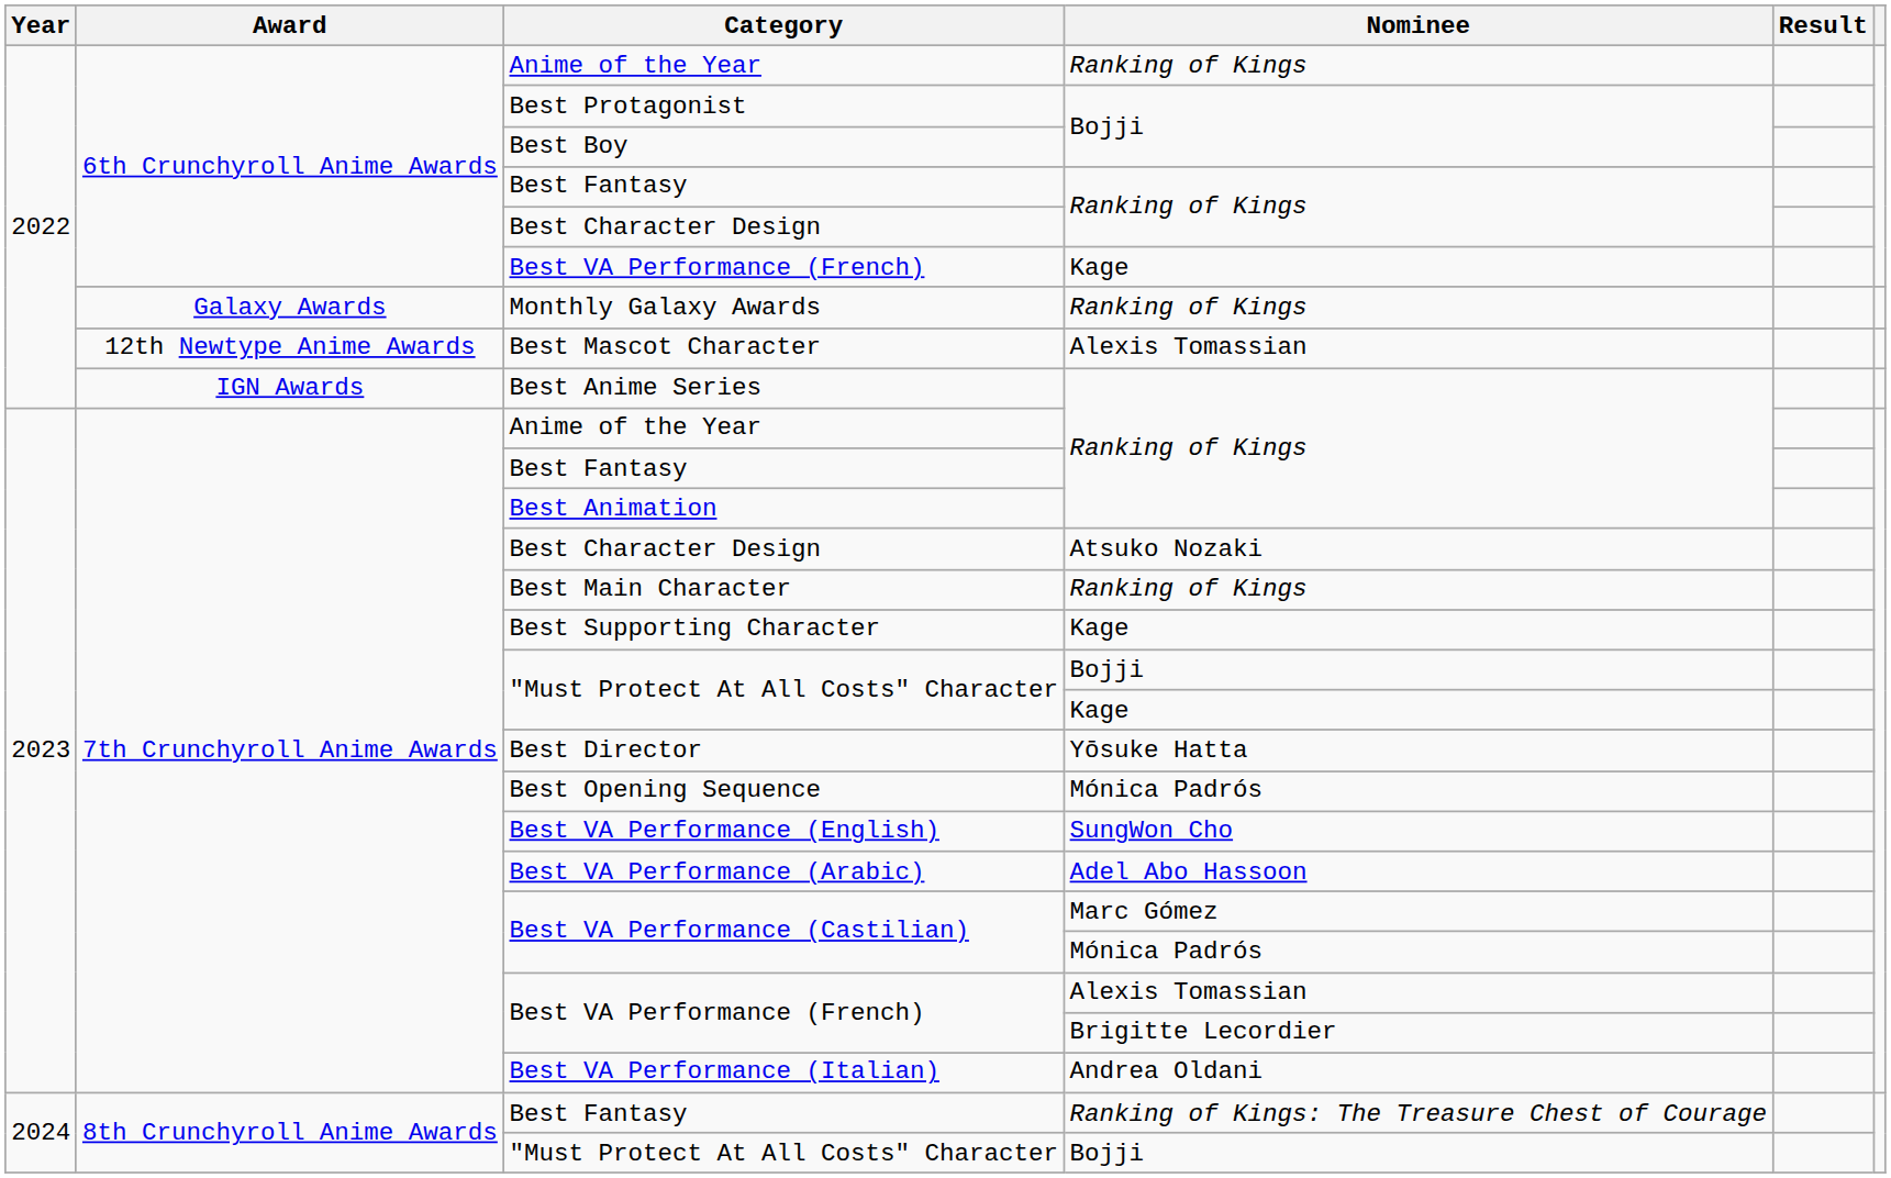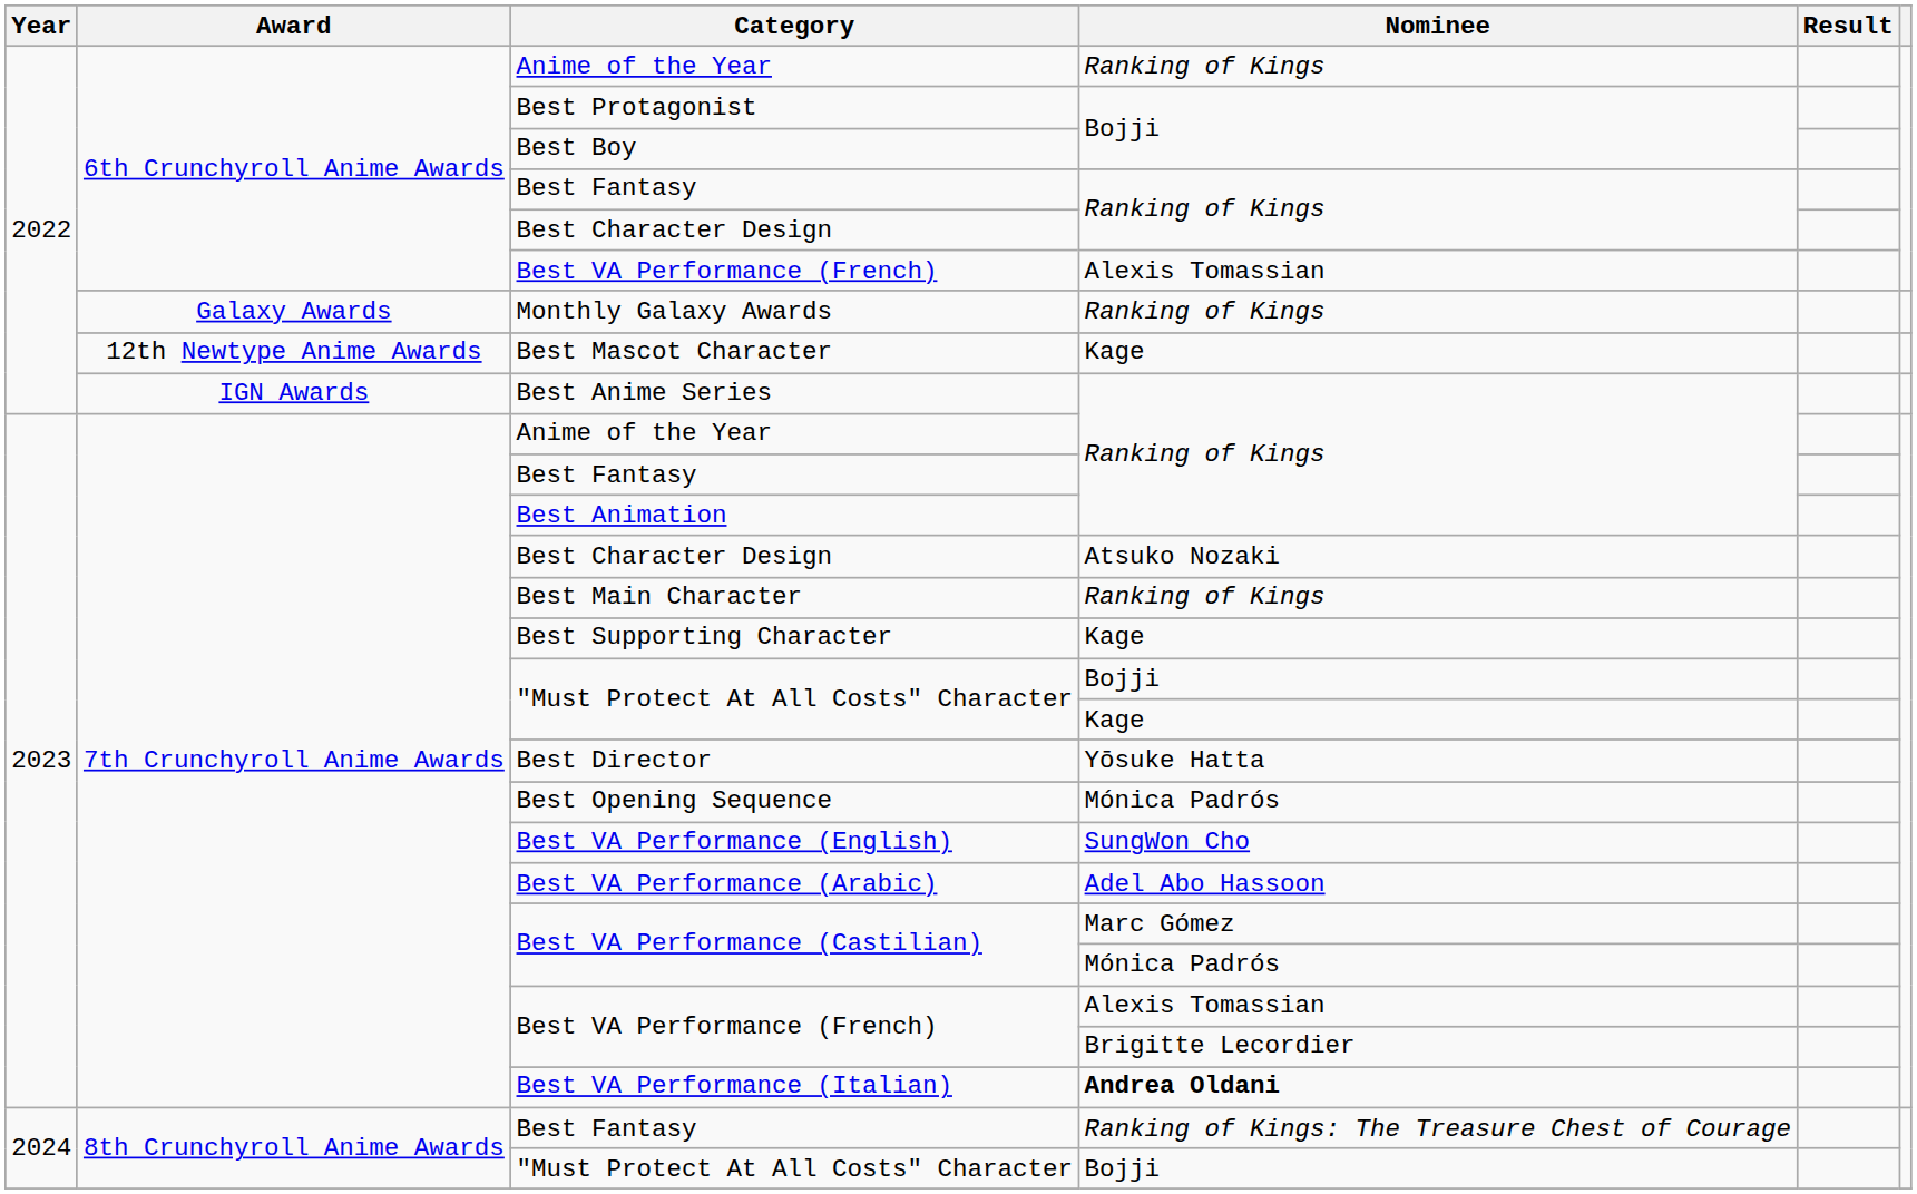6th Crunchyroll Anime Awards / Best VA Performance (French) | Nominee: Kage -> Alexis Tomassian
Best Mascot Character | Nominee: Alexis Tomassian -> Kage
Best VA Performance (Italian) | Nominee: normal -> bold
